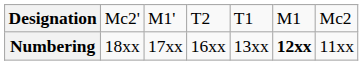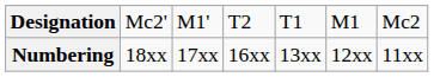Numbering | column 6: bold -> normal
